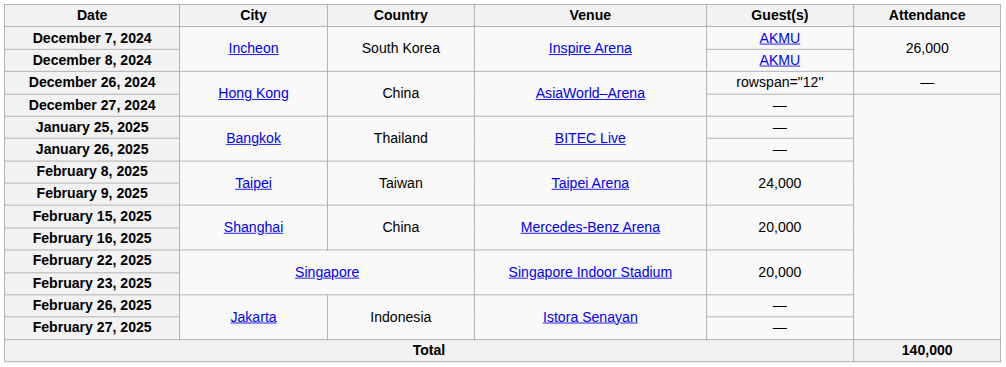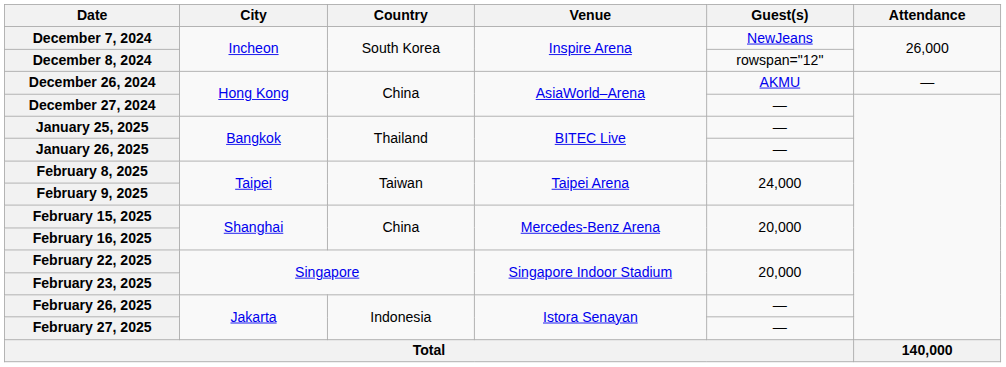December 7, 2024 | Guest(s): AKMU -> NewJeans
December 8, 2024 | Guest(s): AKMU -> rowspan="12"
December 26, 2024 | Guest(s): rowspan="12" -> AKMU
